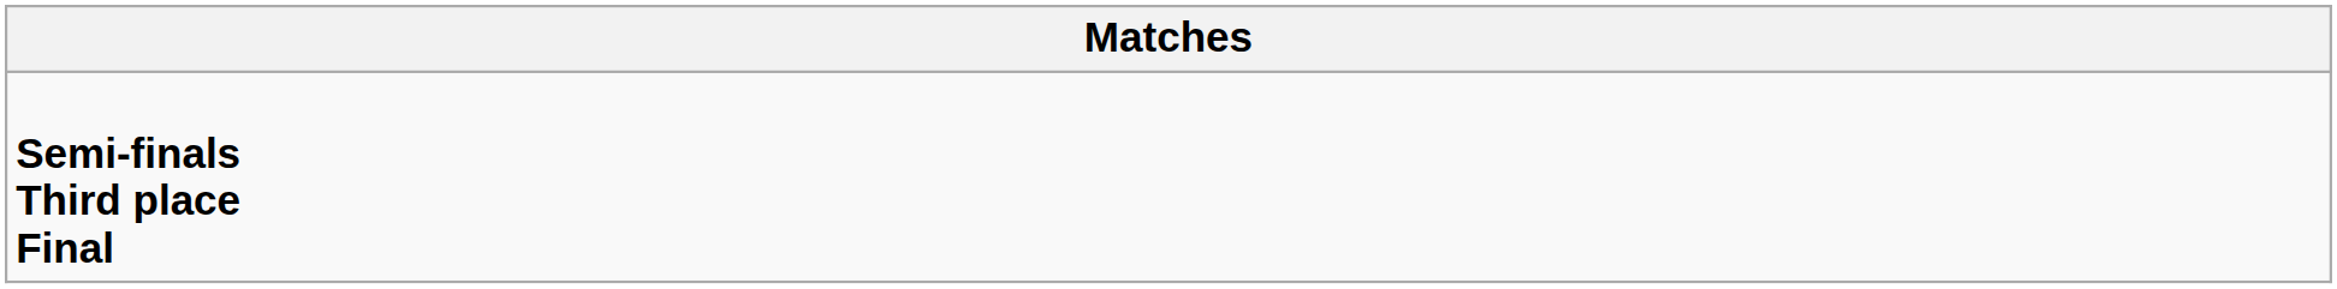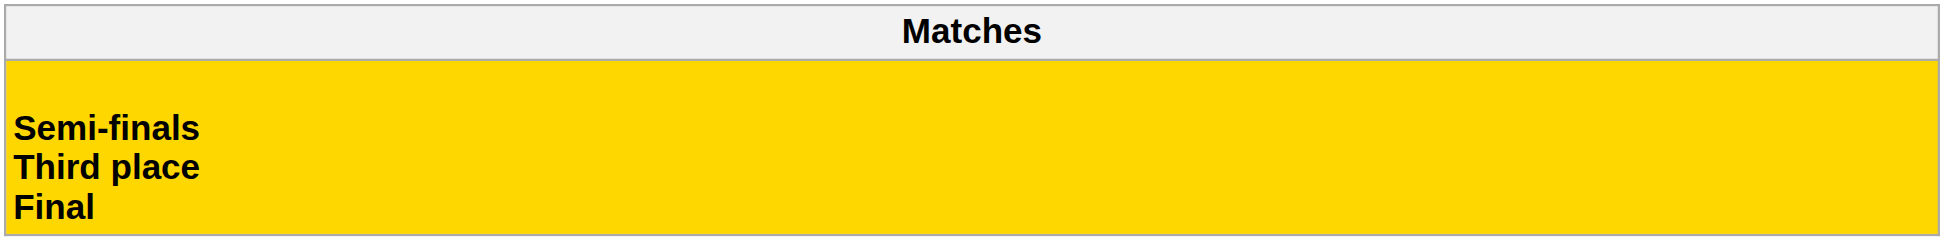row 2 | column 1: no background -> gold background
